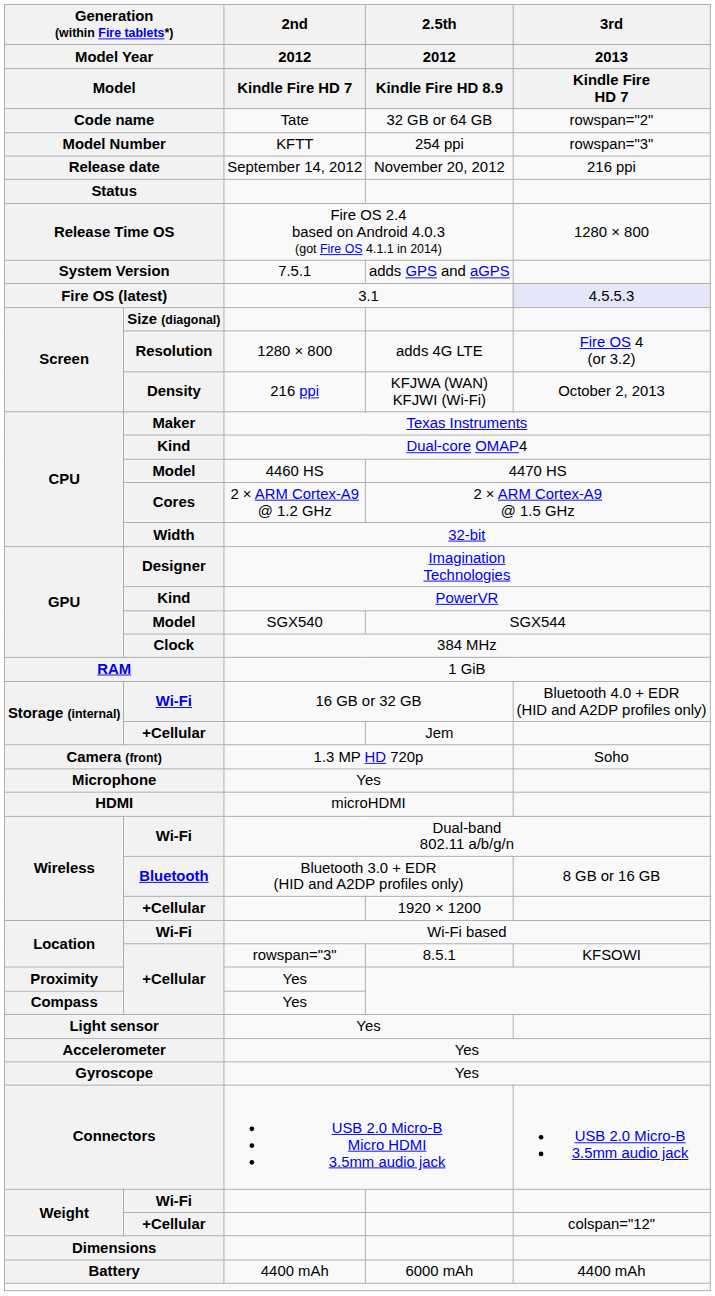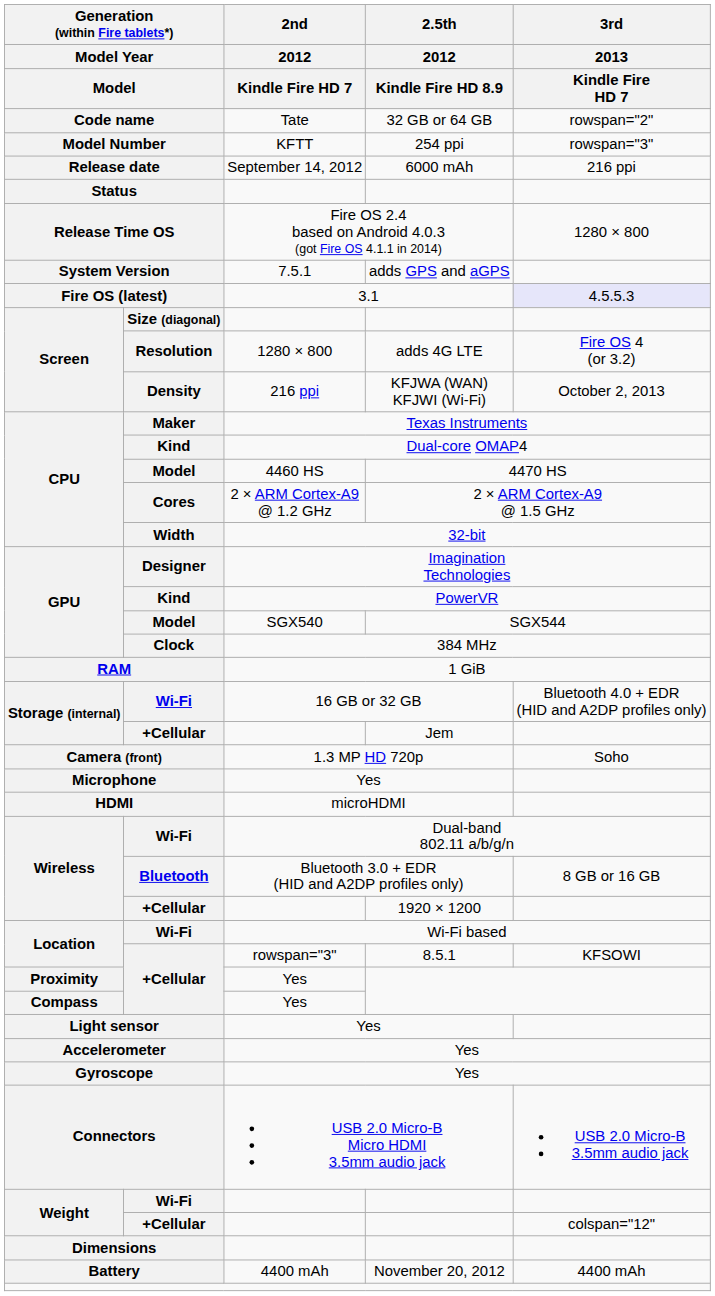Release date | 2.5th / 2012 / Kindle Fire HD 8.9: November 20, 2012 -> 6000 mAh
Battery | 2.5th / 2012 / Kindle Fire HD 8.9: 6000 mAh -> November 20, 2012
